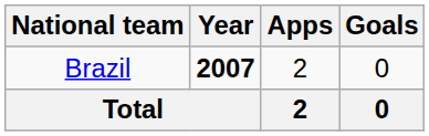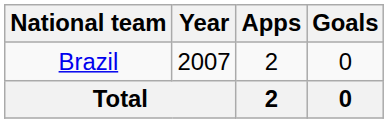Brazil | Year: bold -> normal
